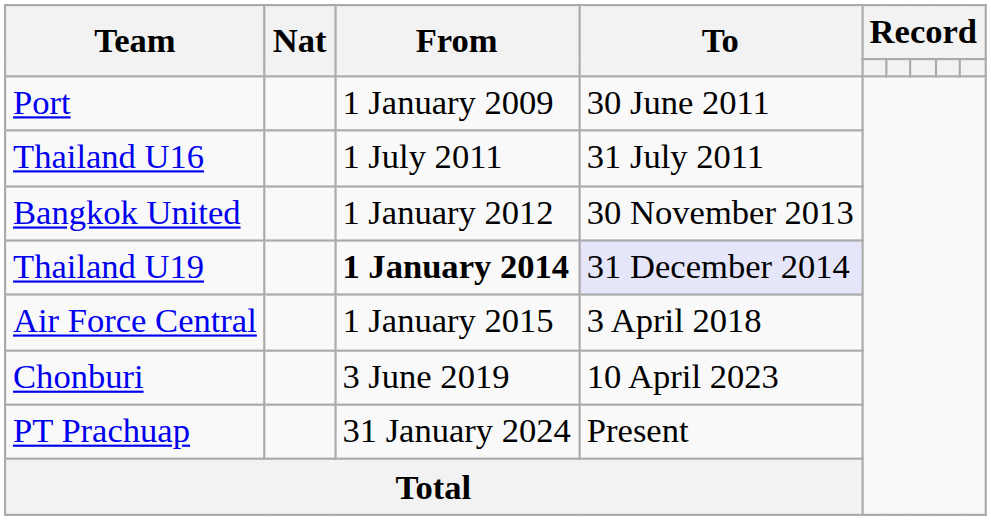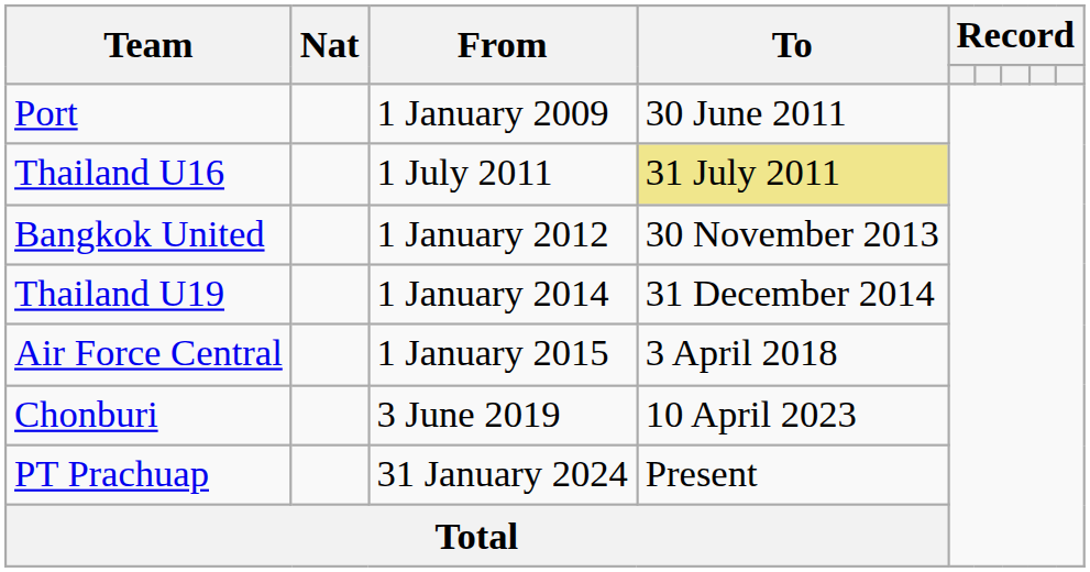Thailand U16 | To: no background -> khaki background
Thailand U19 | From: bold -> normal
Thailand U19 | To: lavender background -> no background
